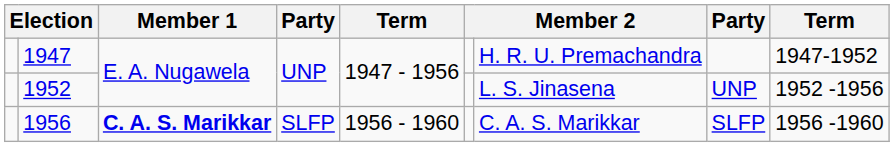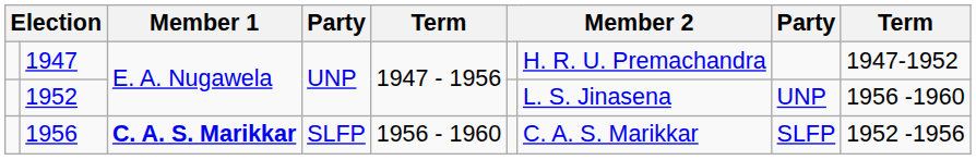1952 | column 9: 1952 -1956 -> 1956 -1960
1956 | column 9: 1956 -1960 -> 1952 -1956
